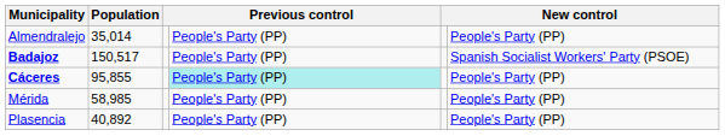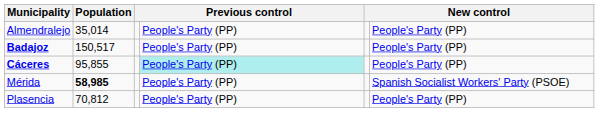Badajoz | column 6: Spanish Socialist Workers' Party (PSOE) -> People's Party (PP)
Mérida | Population: normal -> bold
Mérida | column 6: People's Party (PP) -> Spanish Socialist Workers' Party (PSOE)
Plasencia | Population: 40,892 -> 70,812
